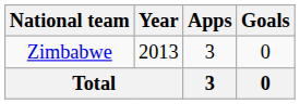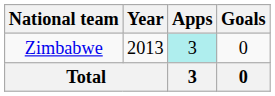Zimbabwe | Apps: no background -> paleturquoise background
